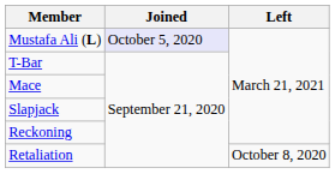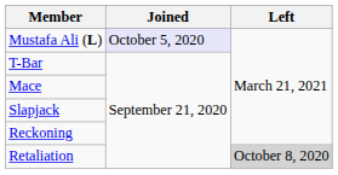Retaliation | Left: no background -> lightgrey background
